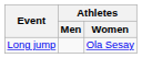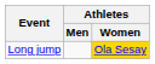Long jump | Athletes / Women: no background -> gold background
